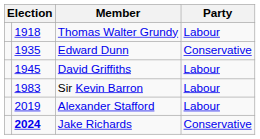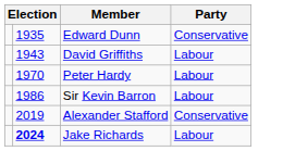- row: 1918 | Thomas Walter Grundy | Labour
David Griffiths | column 2: 1945 -> 1943
+ row: 1970 | Peter Hardy | Labour
Sir Kevin Barron | column 2: 1983 -> 1986
Alexander Stafford | Party: Labour -> Conservative
Jake Richards | Party: Conservative -> Labour
